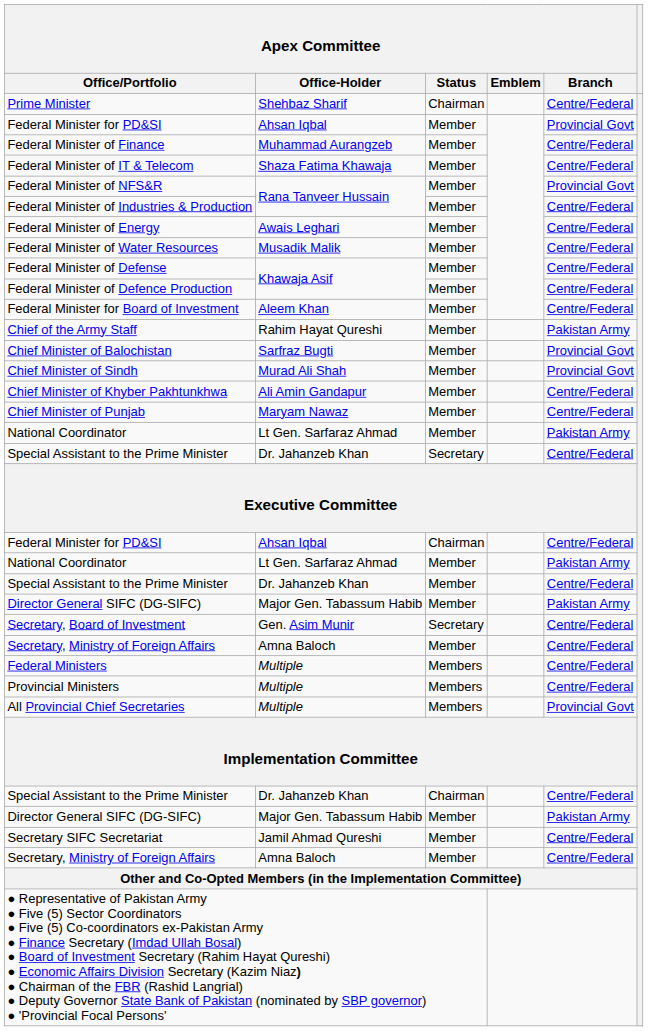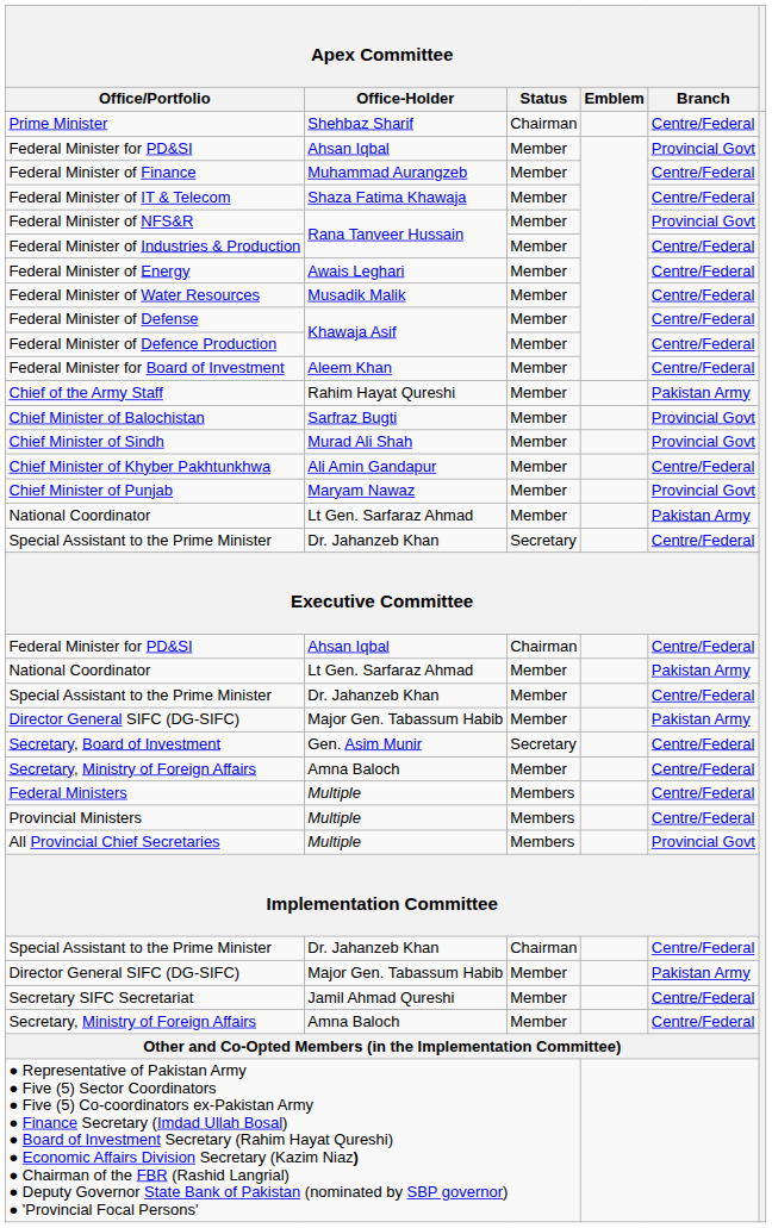Chief Minister of Punjab | Apex Committee / Branch: Centre/Federal -> Provincial Govt
